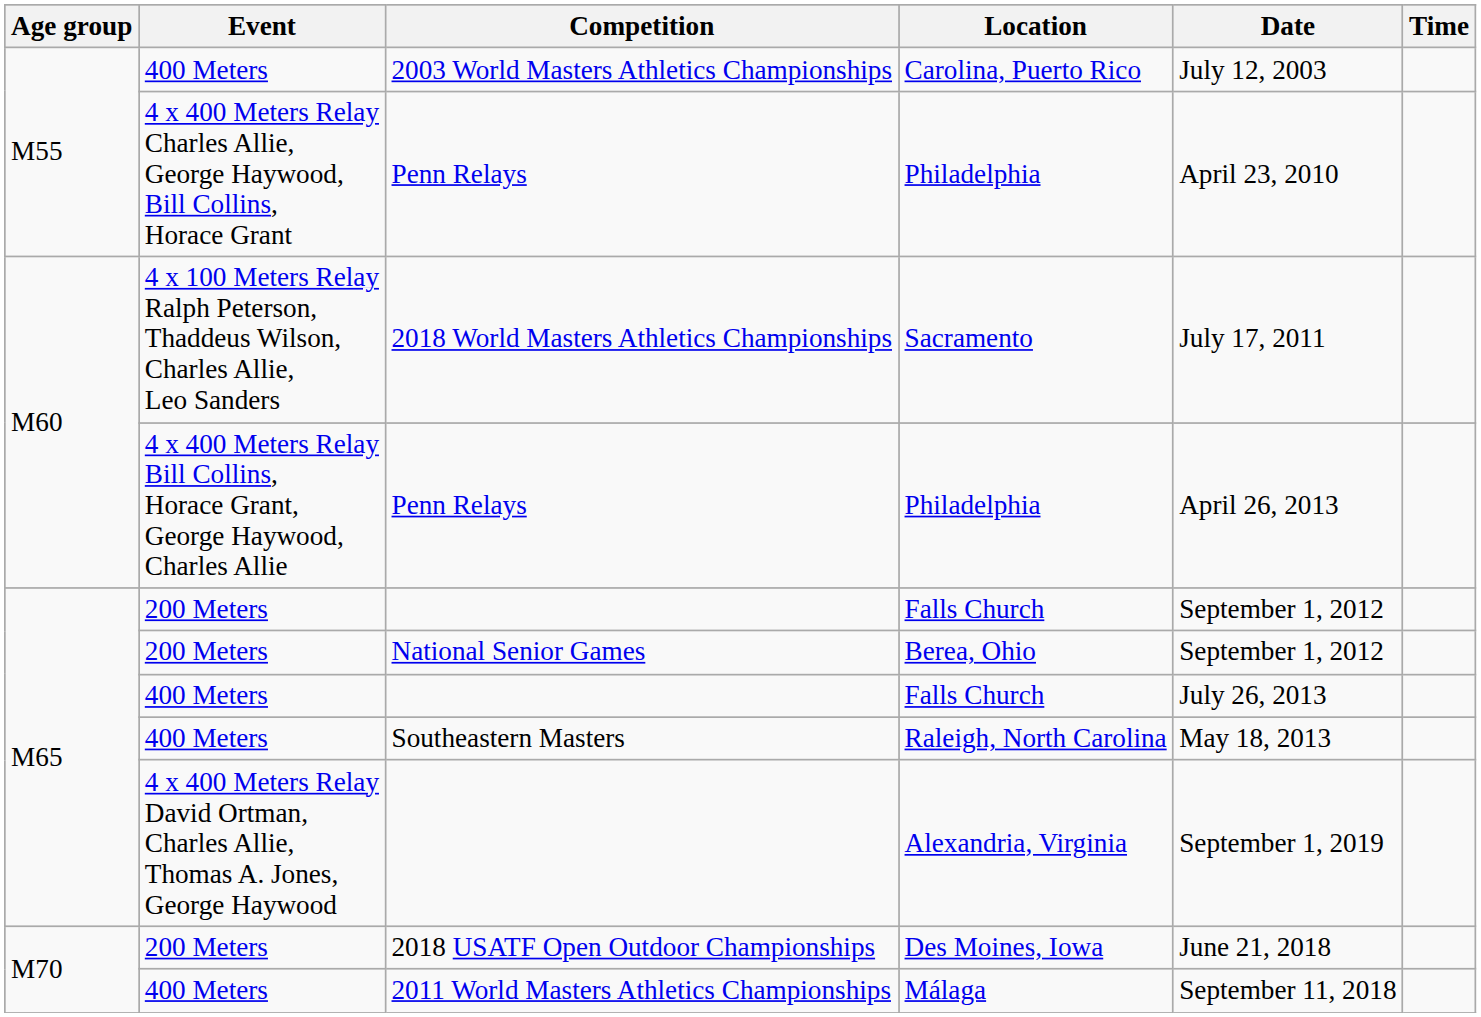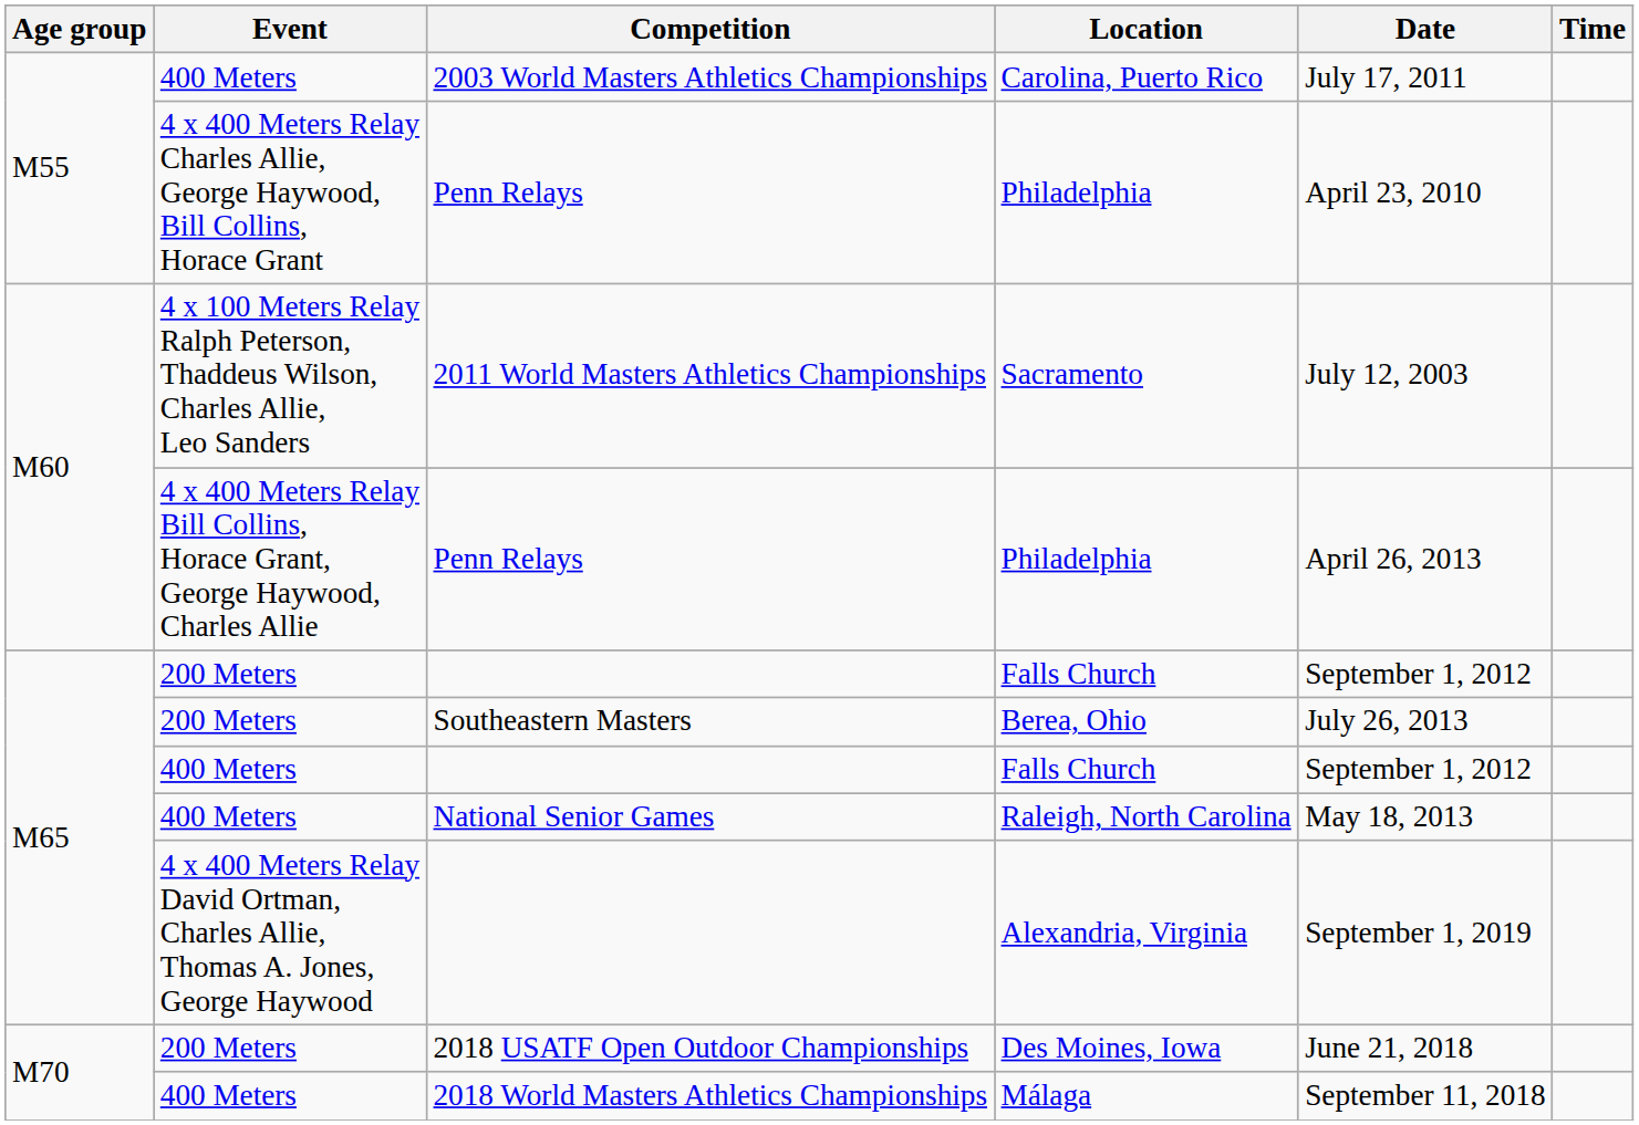Carolina, Puerto Rico | Date: July 12, 2003 -> July 17, 2011
Sacramento | Competition: 2018 World Masters Athletics Championships -> 2011 World Masters Athletics Championships
Sacramento | Date: July 17, 2011 -> July 12, 2003
Berea, Ohio | Competition: National Senior Games -> Southeastern Masters
Berea, Ohio | Date: September 1, 2012 -> July 26, 2013
400 Meters / Falls Church | Date: July 26, 2013 -> September 1, 2012
Raleigh, North Carolina | Competition: Southeastern Masters -> National Senior Games
Málaga | Competition: 2011 World Masters Athletics Championships -> 2018 World Masters Athletics Championships
